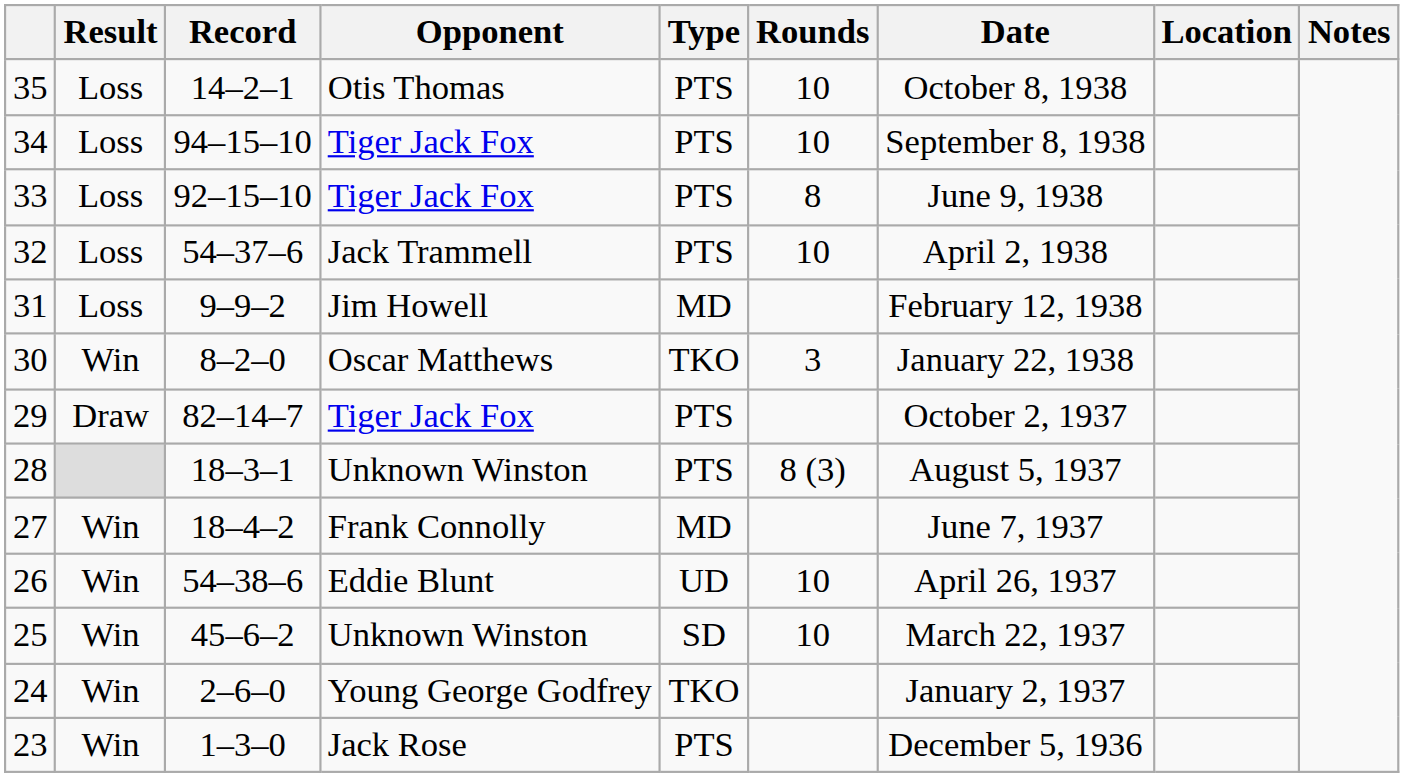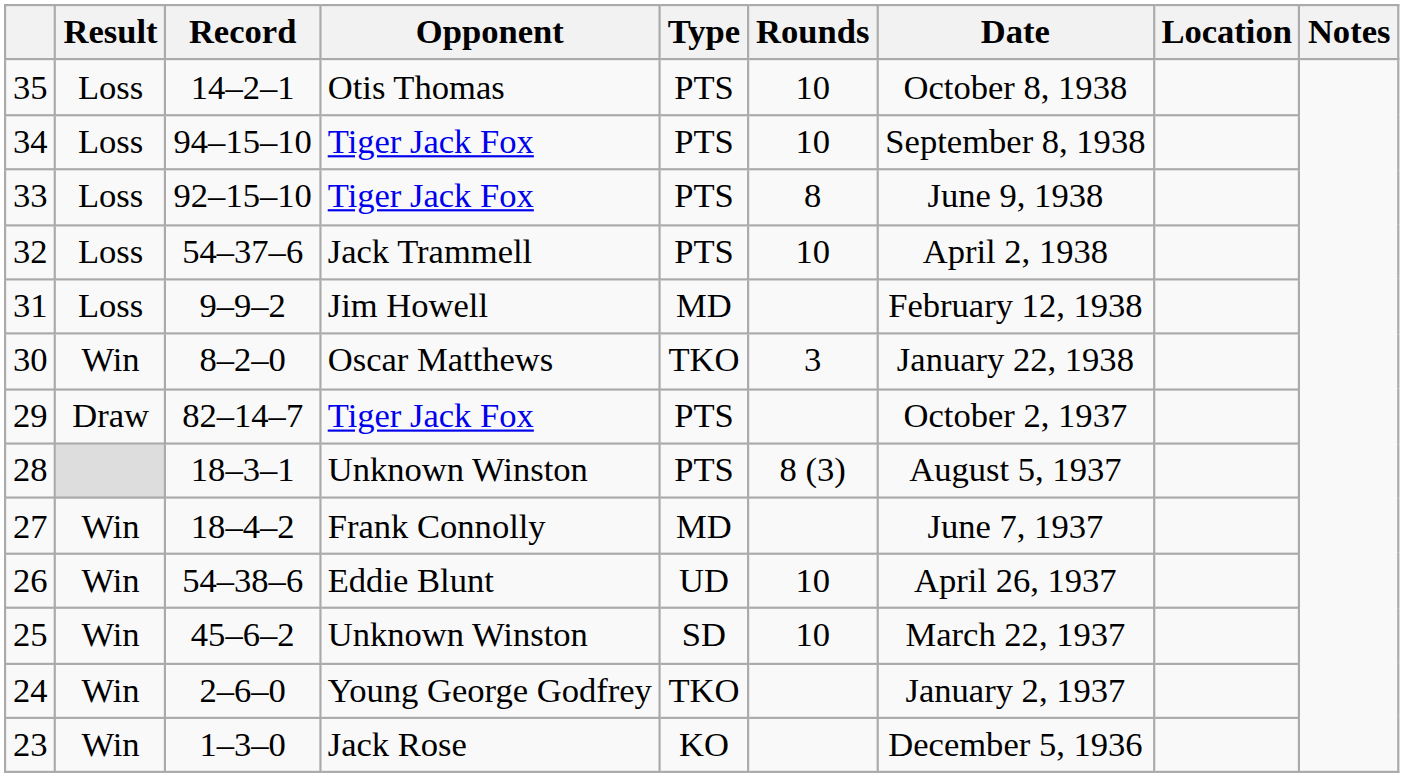23 | Type: PTS -> KO
